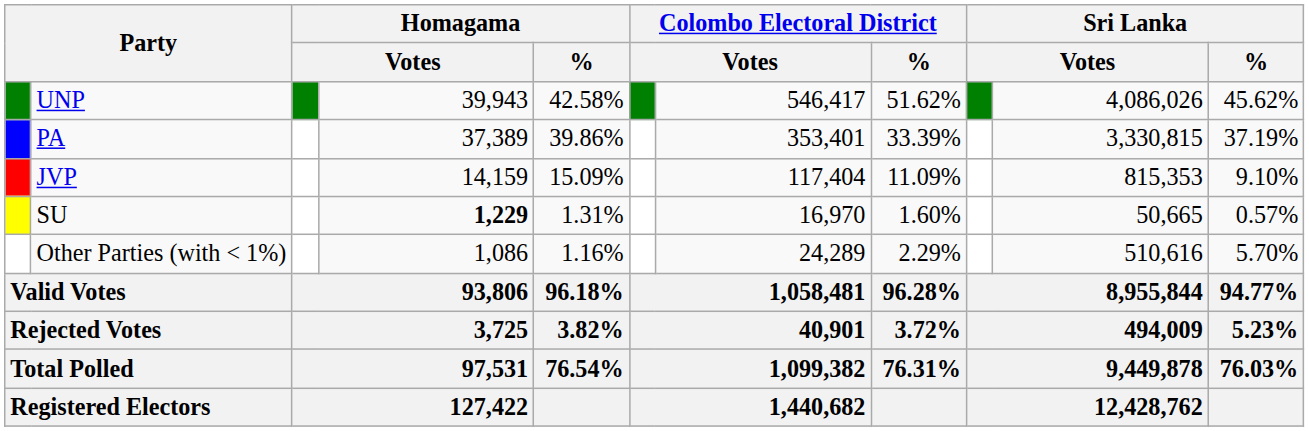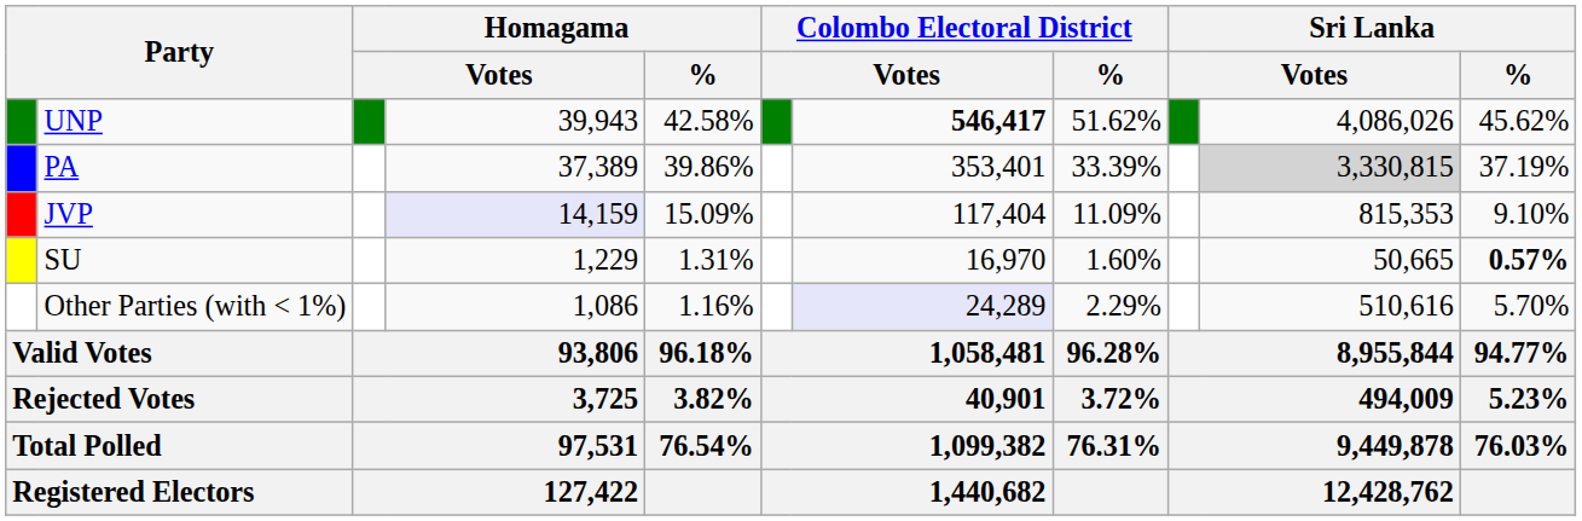UNP | column 7: normal -> bold
PA | column 10: no background -> lightgrey background
JVP | column 4: no background -> lavender background
SU | column 4: bold -> normal
SU | Sri Lanka / %: normal -> bold
Other Parties (with < 1%) | column 7: no background -> lavender background
